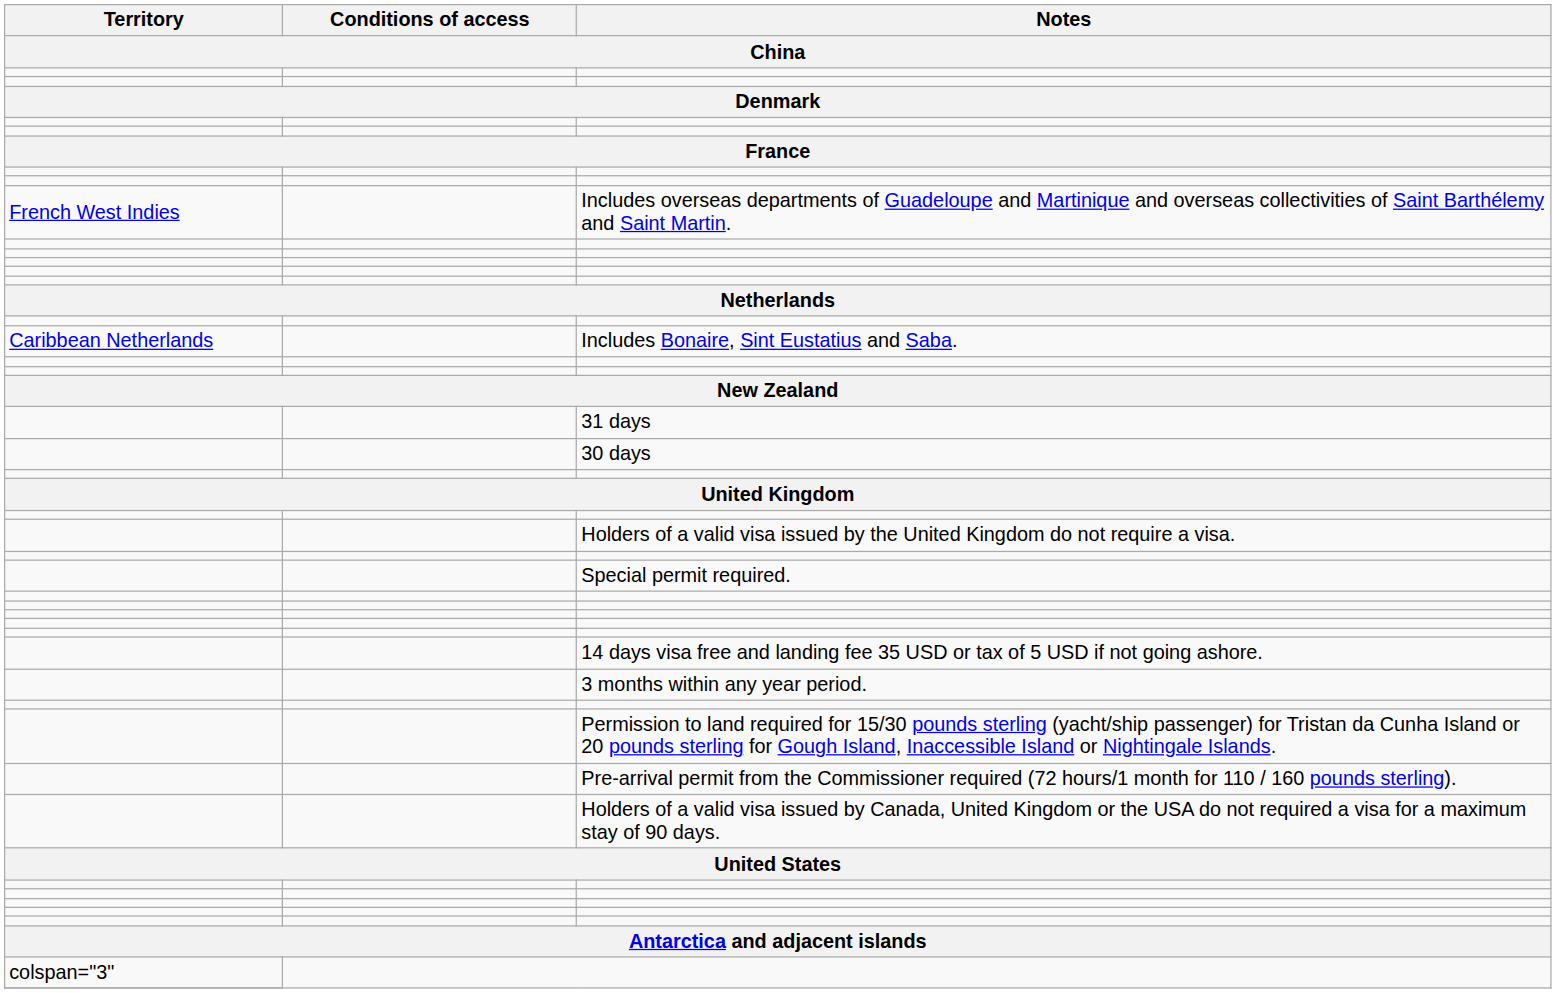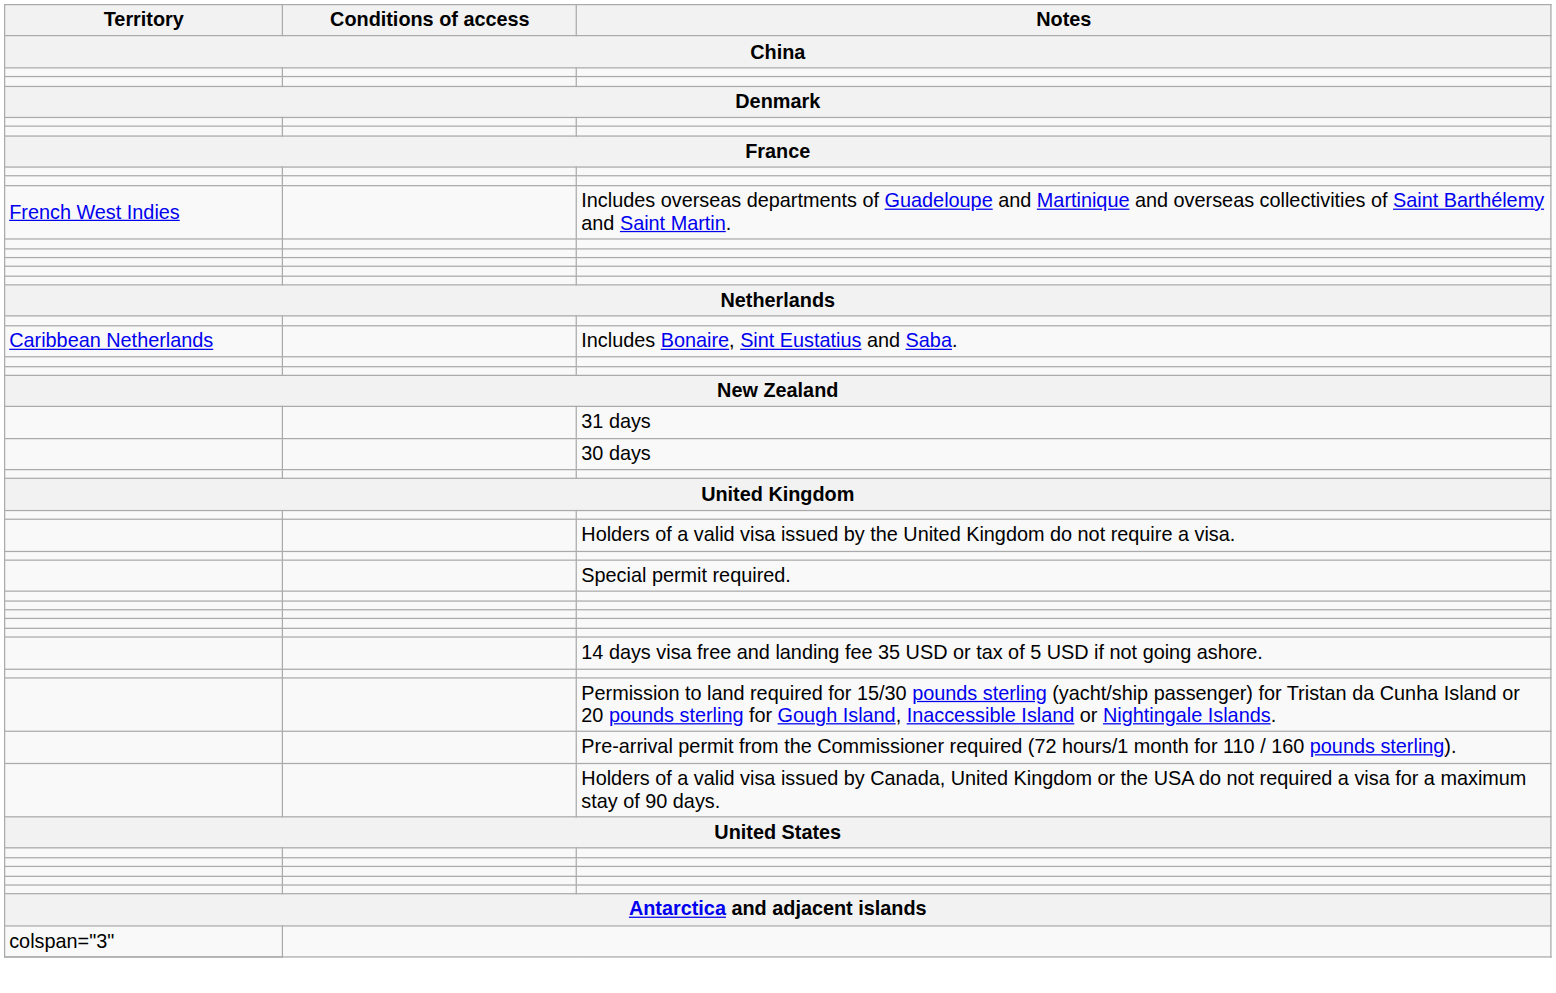- row: 3 months within any year period.
